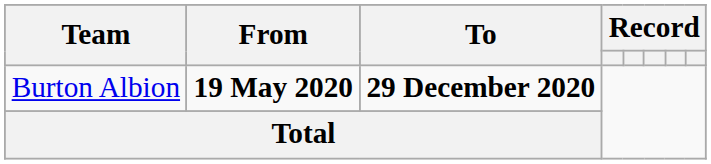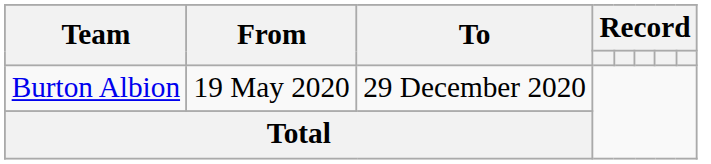Burton Albion | From: bold -> normal
Burton Albion | To: bold -> normal
